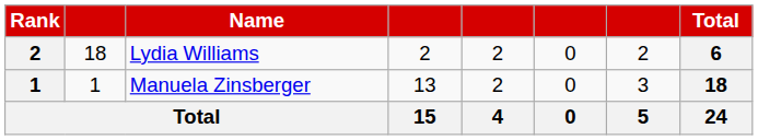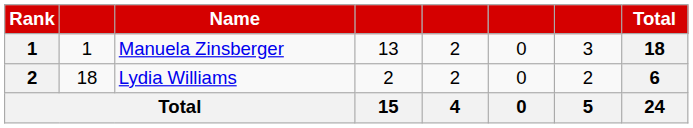rows swapped: Manuela Zinsberger <-> Lydia Williams
